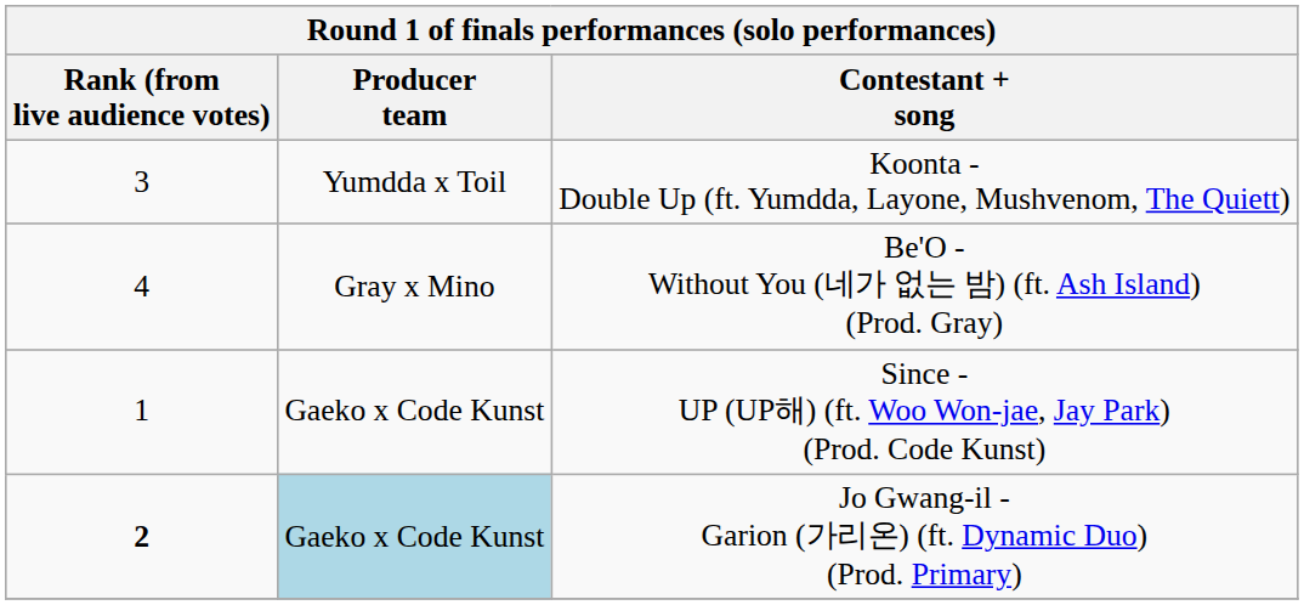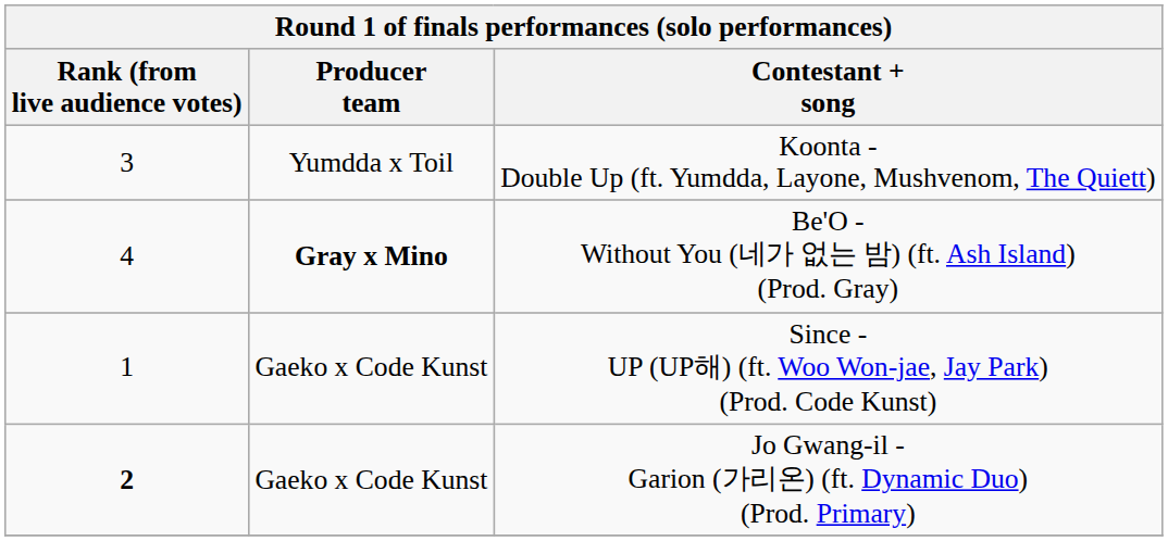Be'O - Without You (네가 없는 밤) (ft. Ash Island) (Prod. Gray) | Producer team: normal -> bold
Jo Gwang-il - Garion (가리온) (ft. Dynamic Duo) (Prod. Primary) | Producer team: lightblue background -> no background
